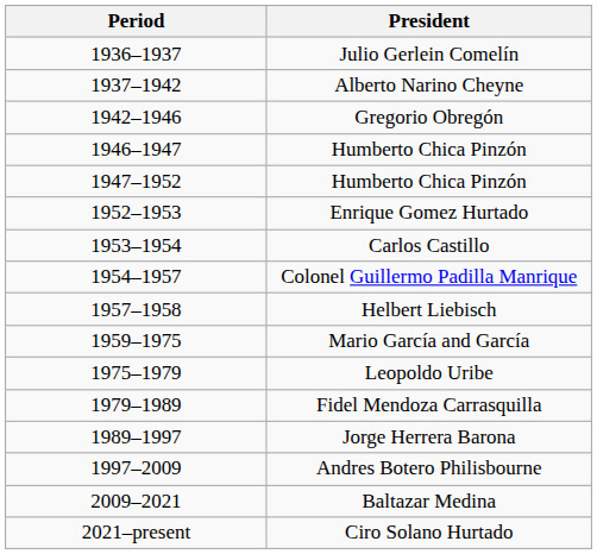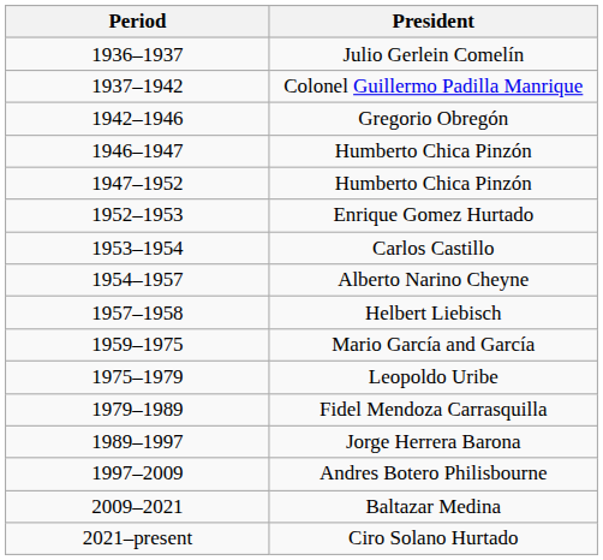row 3 | President: Alberto Narino Cheyne -> Colonel Guillermo Padilla Manrique
row 9 | President: Colonel Guillermo Padilla Manrique -> Alberto Narino Cheyne
